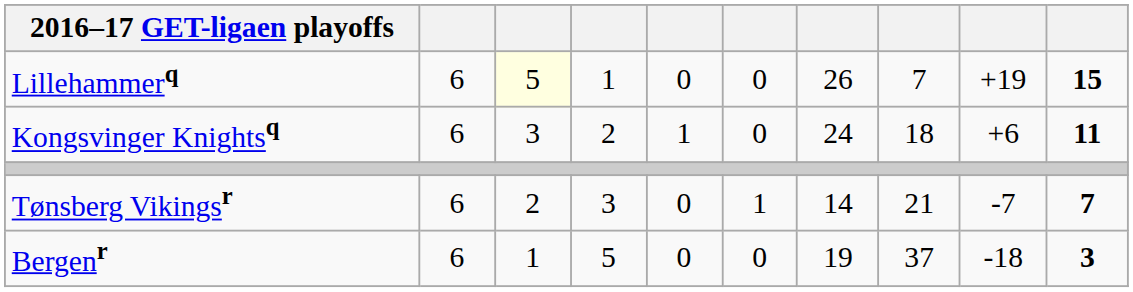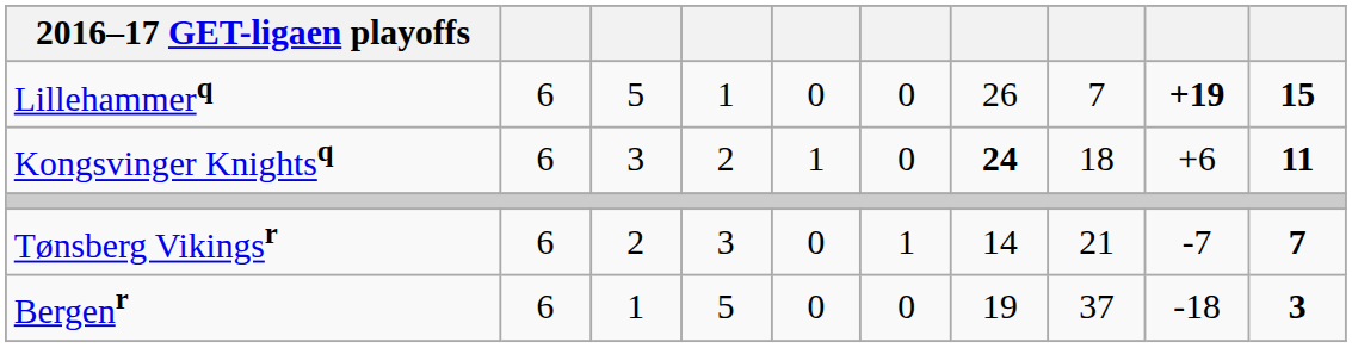Lillehammerq | column 3: lightyellow background -> no background
Lillehammerq | column 9: normal -> bold
Kongsvinger Knightsq | column 7: normal -> bold
